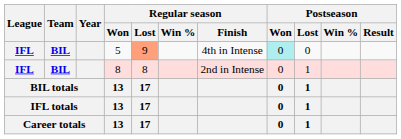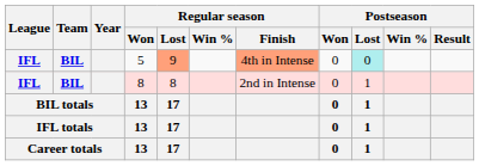5 | Regular season / Finish: no background -> lightsalmon background
5 | Postseason / Won: paleturquoise background -> no background
5 | Postseason / Lost: no background -> paleturquoise background
